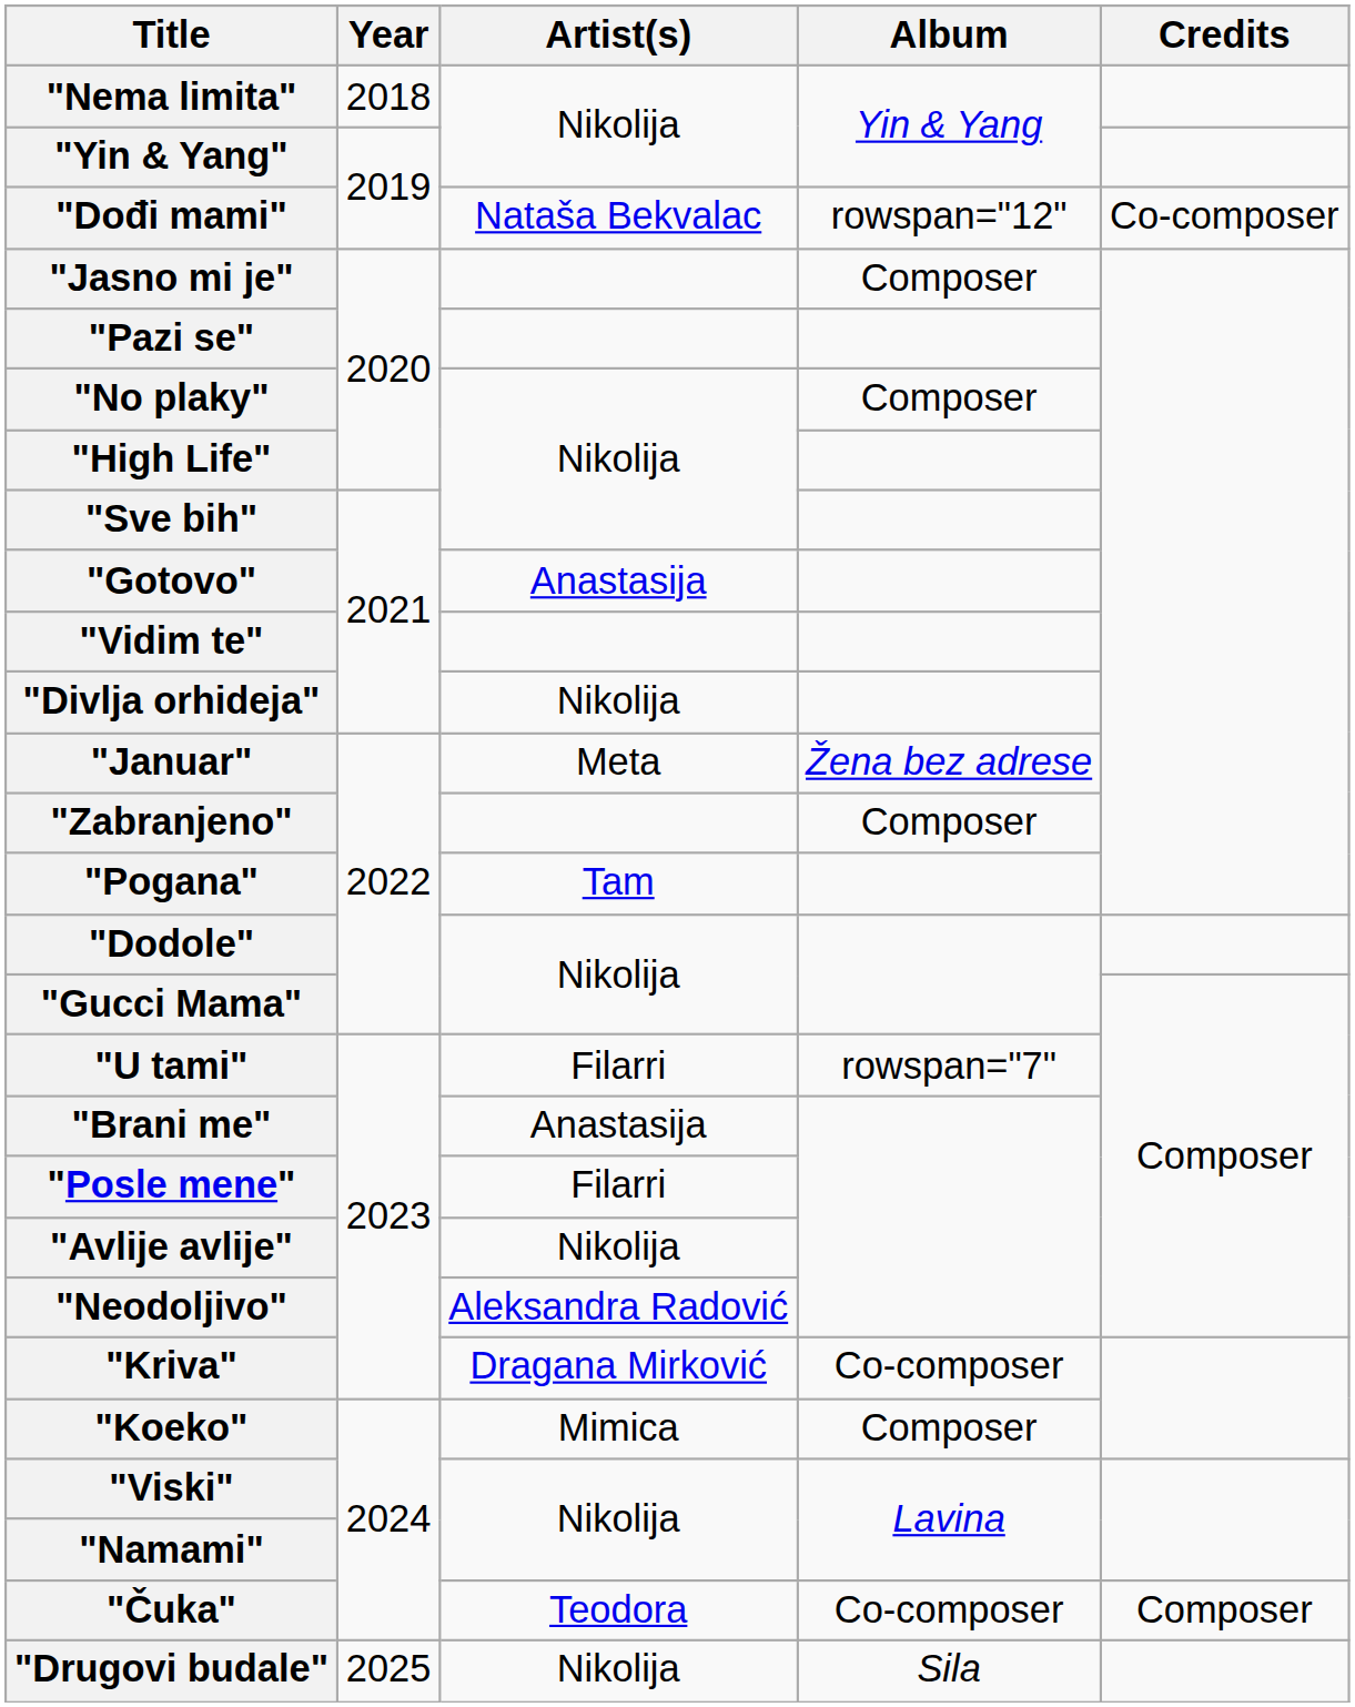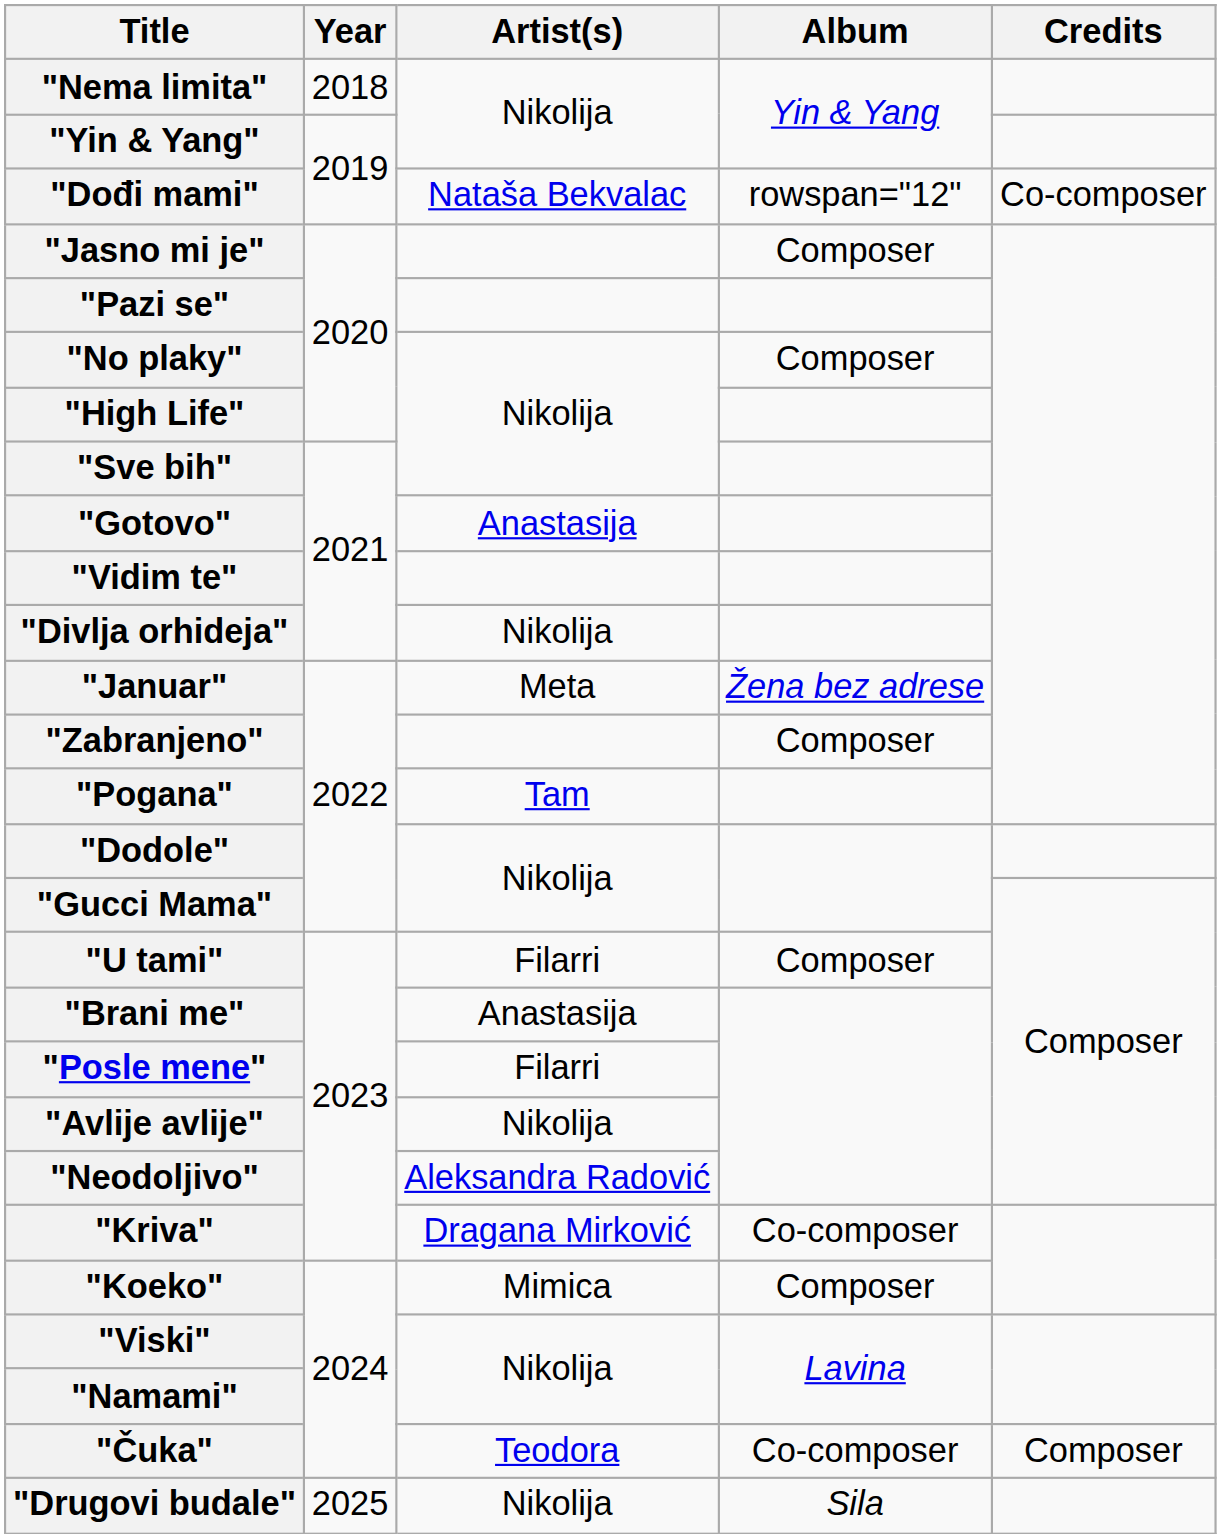"U tami" | Album: rowspan="7" -> Composer
